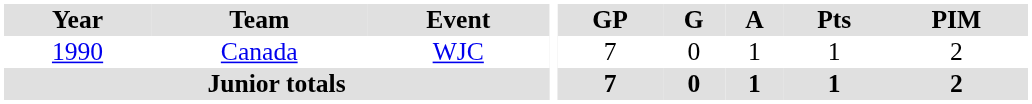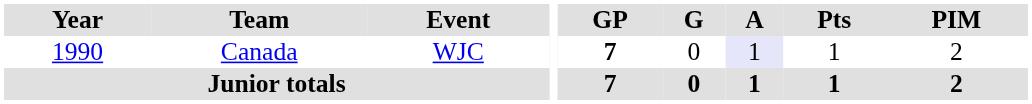Canada | GP: normal -> bold
Canada | A: no background -> lavender background
